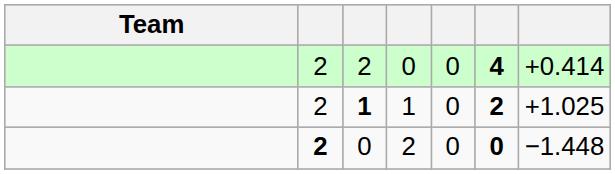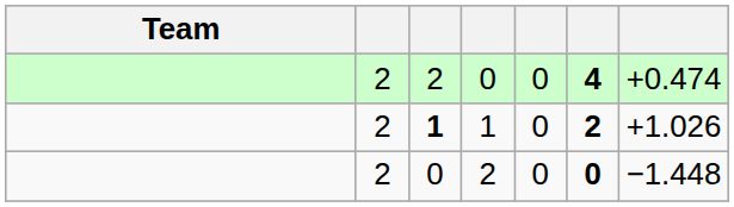row 2 | column 7: +0.414 -> +0.474
row 3 | column 7: +1.025 -> +1.026
row 4 | column 2: bold -> normal
